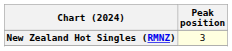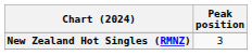New Zealand Hot Singles (RMNZ) | Peak position: lightyellow background -> no background
